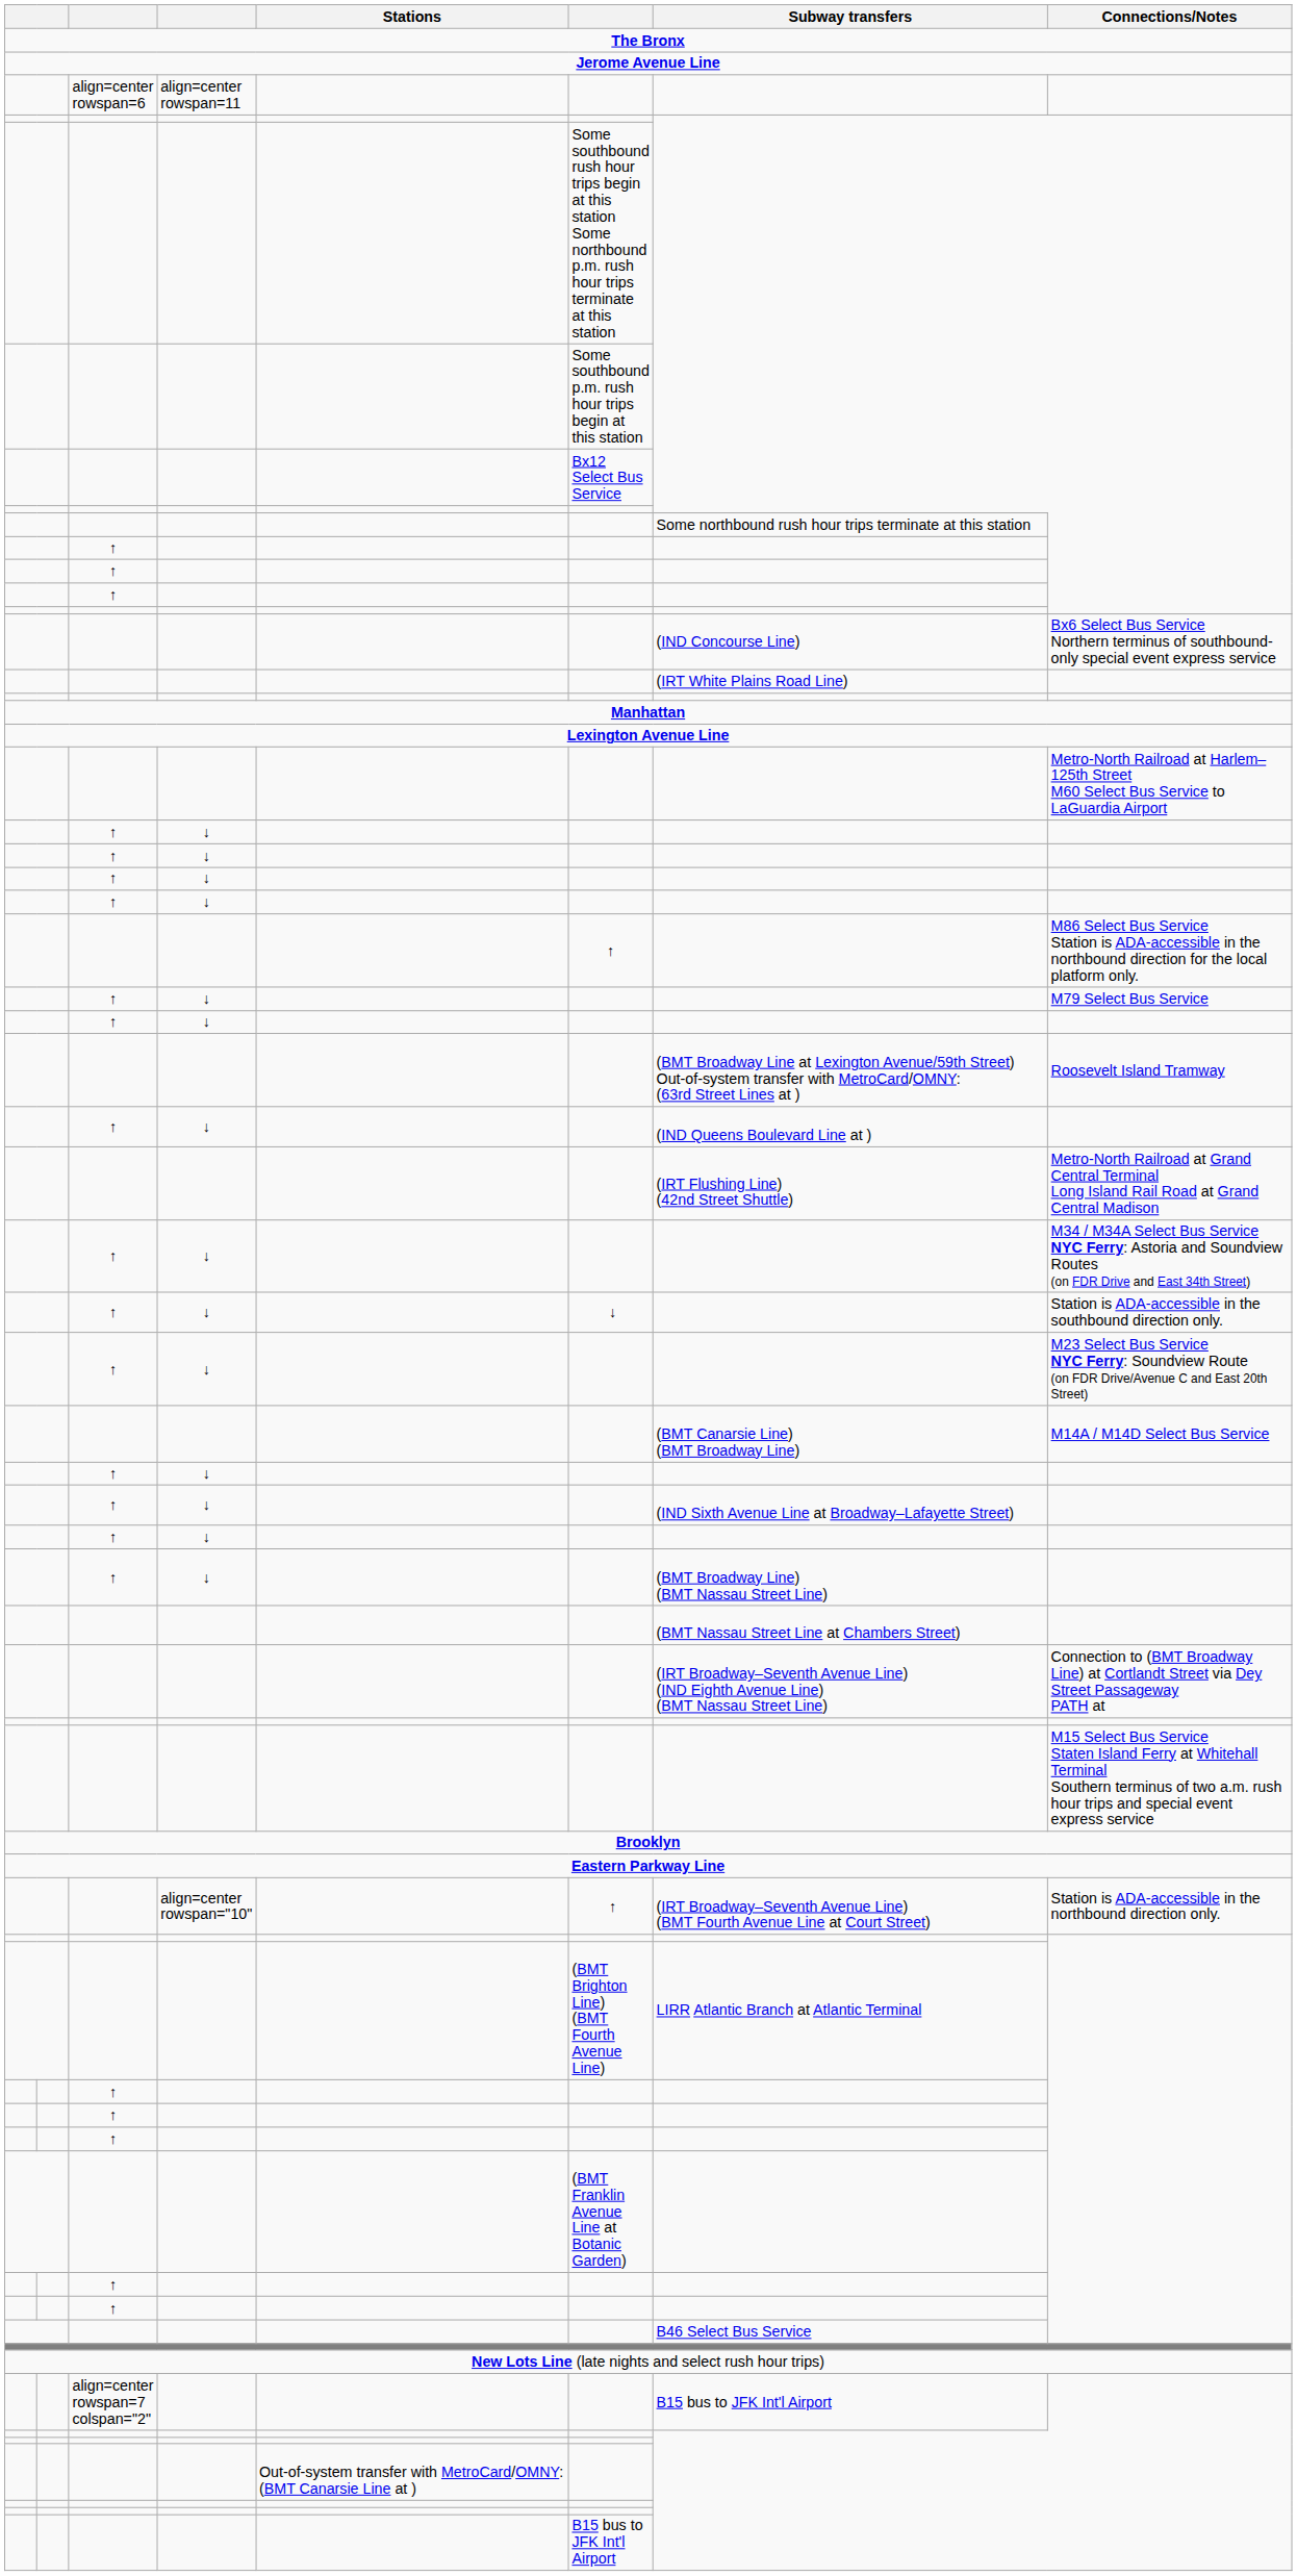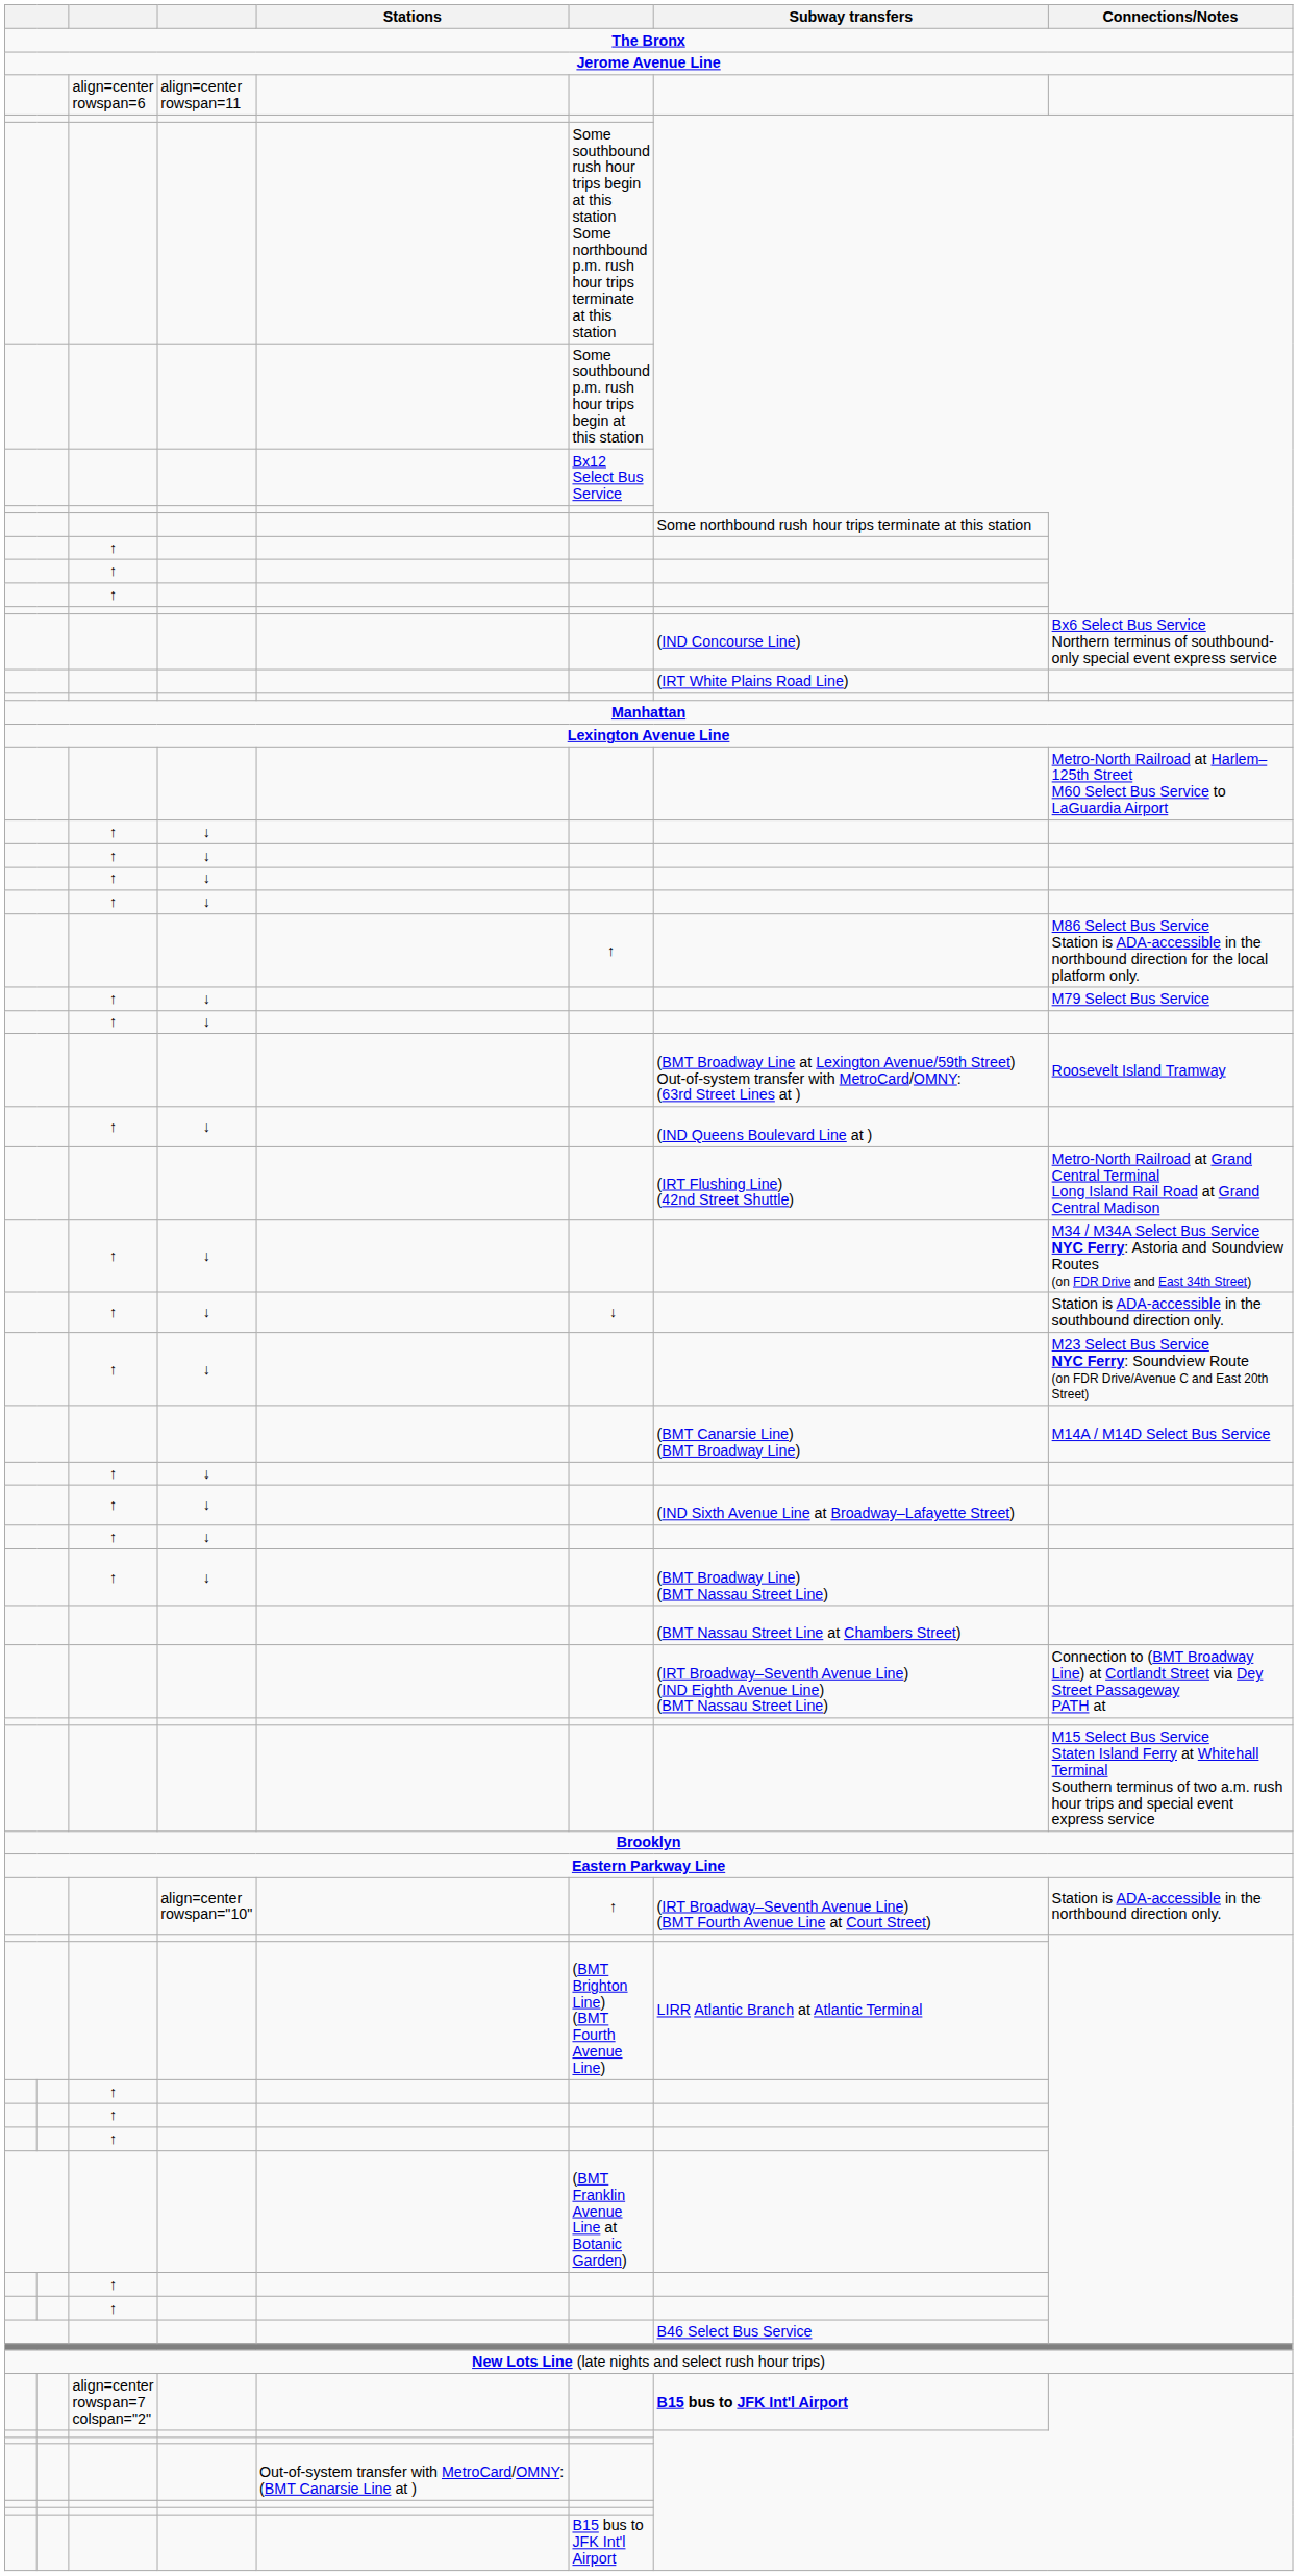align=center rowspan=7 colspan="2" | Subway transfers: normal -> bold
